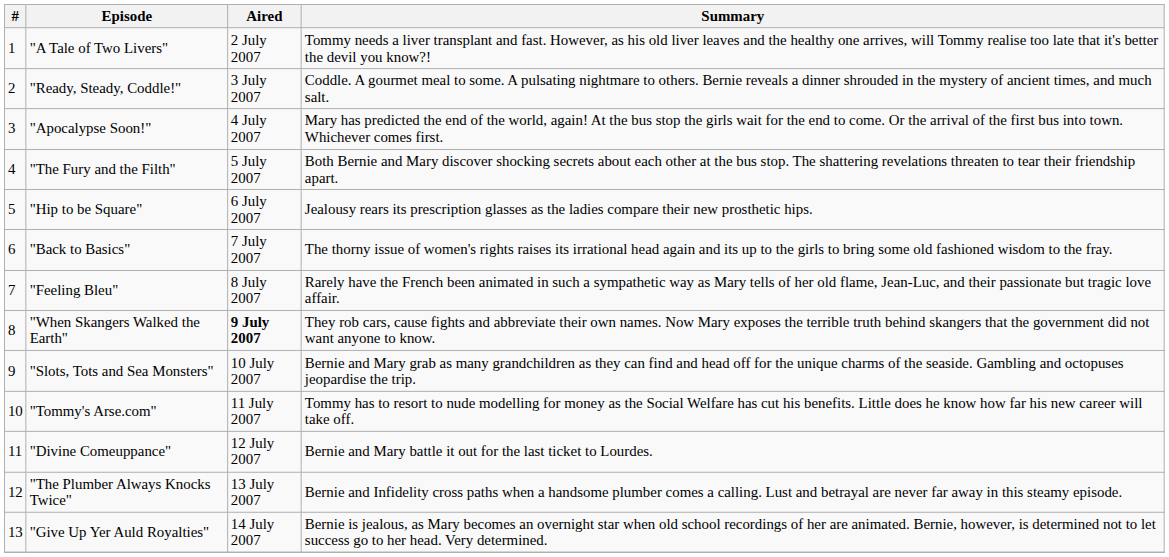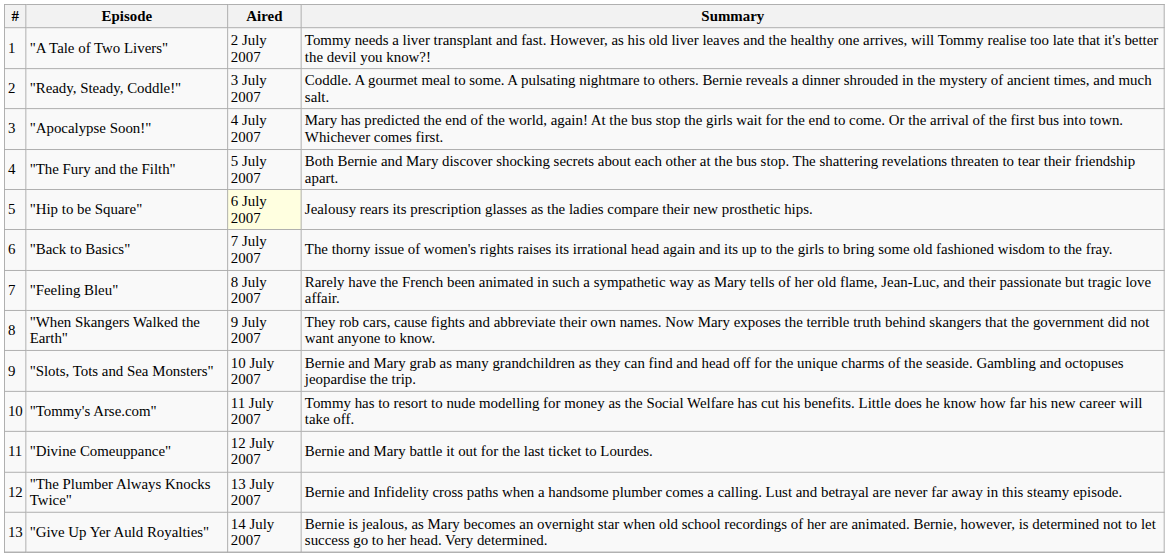"Hip to be Square" | Aired: no background -> lightyellow background
"When Skangers Walked the Earth" | Aired: bold -> normal
